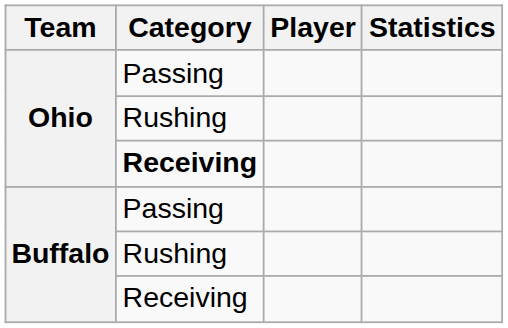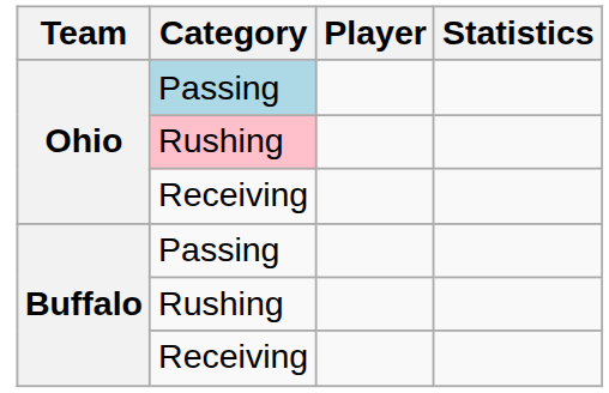Ohio / Passing | Category: no background -> lightblue background
Ohio / Rushing | Category: no background -> pink background
Ohio / Receiving | Category: bold -> normal
